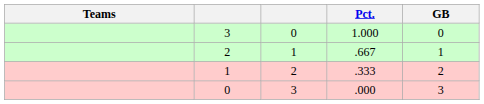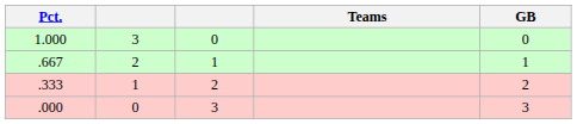columns swapped: Teams <-> Pct.
